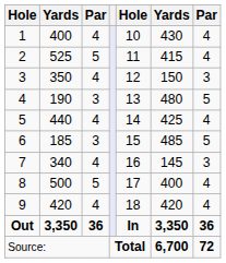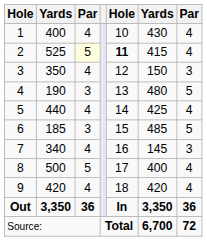2 | column 3: no background -> lightyellow background
2 | column 5: normal -> bold
